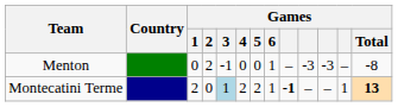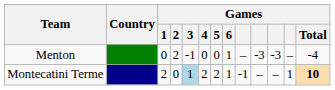Menton | Games / Total: -8 -> -4
Montecatini Terme | column 9: bold -> normal
Montecatini Terme | Games / Total: 13 -> 10
